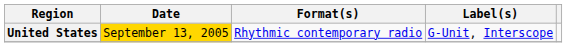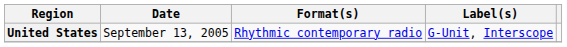United States | Date: gold background -> no background
